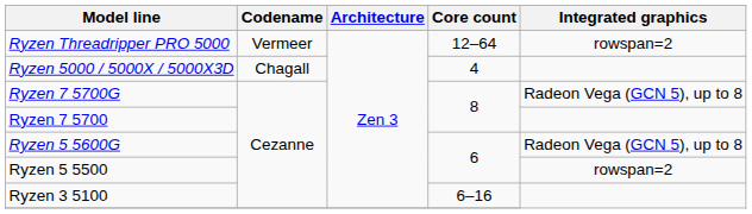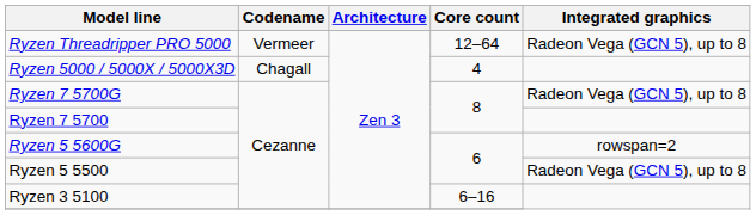Ryzen Threadripper PRO 5000 | Integrated graphics: rowspan=2 -> Radeon Vega (GCN 5), up to 8
Ryzen 5 5600G | Integrated graphics: Radeon Vega (GCN 5), up to 8 -> rowspan=2
Ryzen 5 5500 | Integrated graphics: rowspan=2 -> Radeon Vega (GCN 5), up to 8
